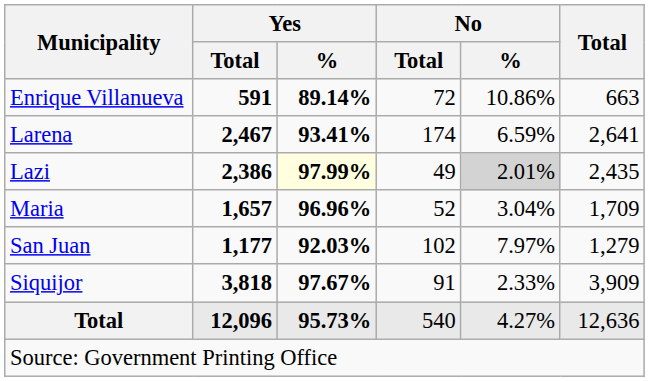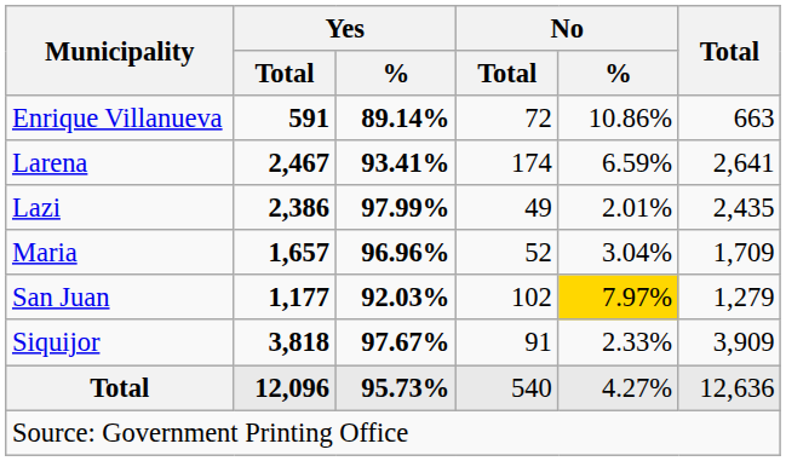Lazi | Yes / %: lightyellow background -> no background
Lazi | No / %: lightgrey background -> no background
San Juan | No / %: no background -> gold background
